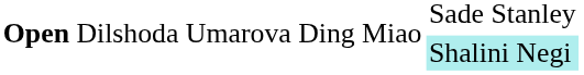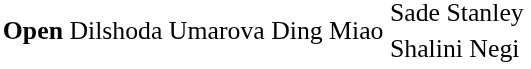row 2 | column 4: paleturquoise background -> no background
